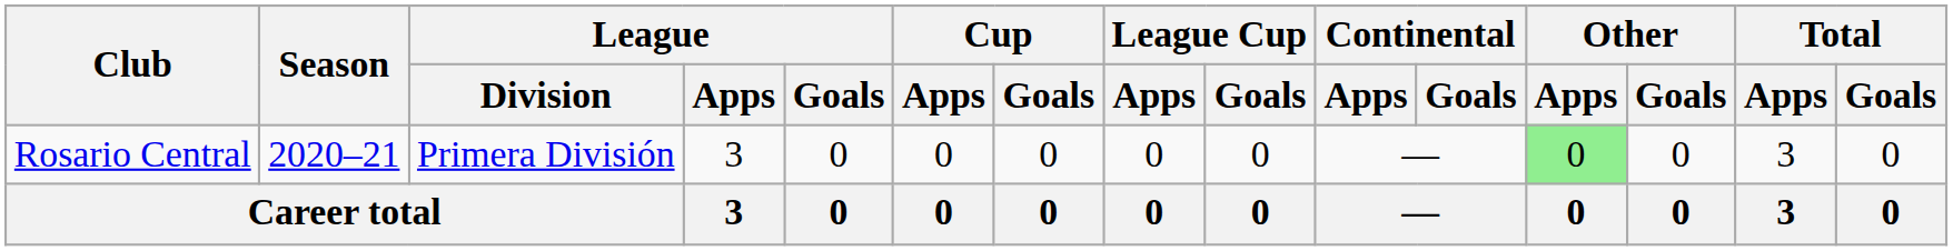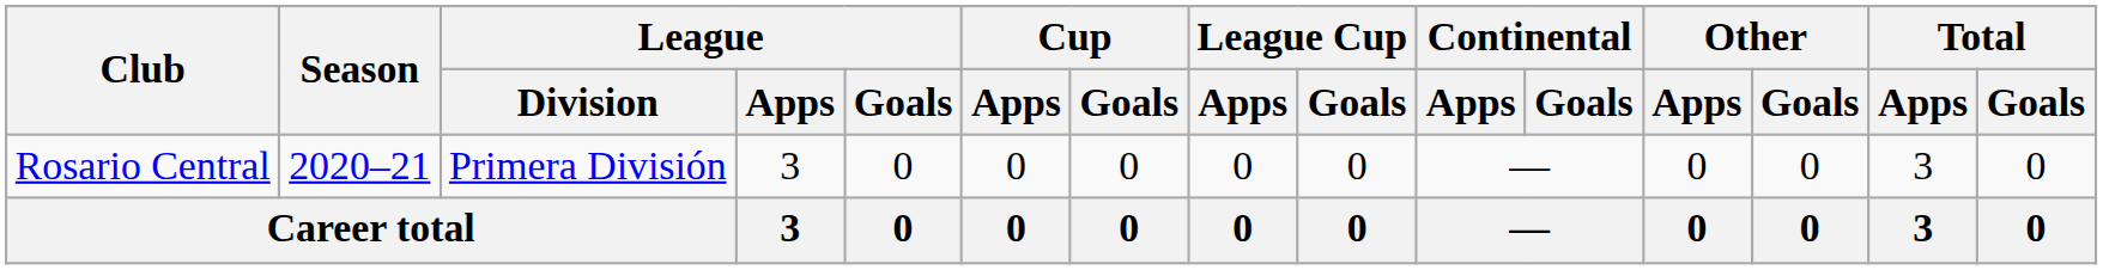Rosario Central | Other / Apps: lightgreen background -> no background
